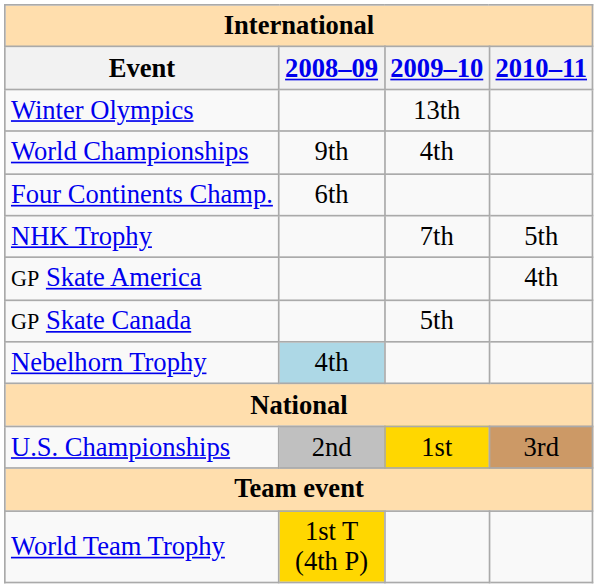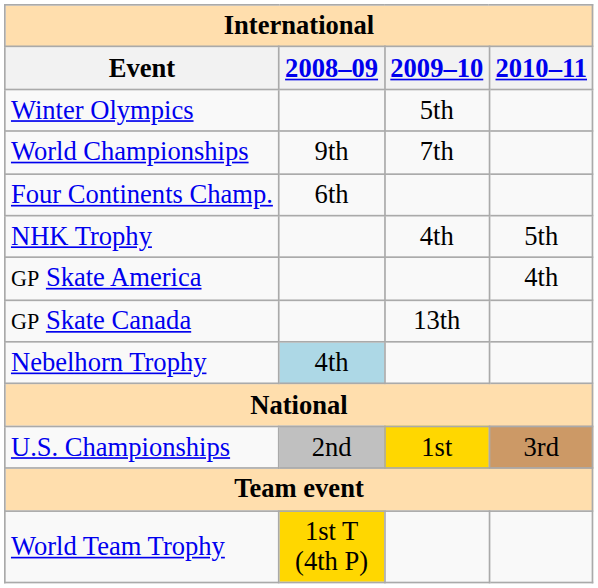Winter Olympics | 2009–10: 13th -> 5th
World Championships | 2009–10: 4th -> 7th
NHK Trophy | 2009–10: 7th -> 4th
GP Skate Canada | 2009–10: 5th -> 13th
